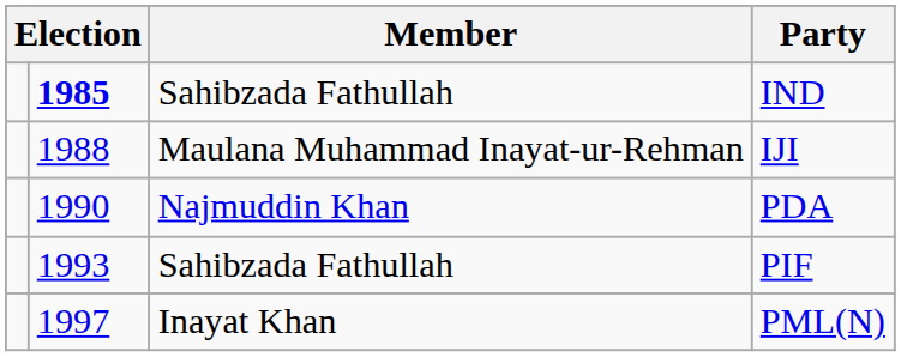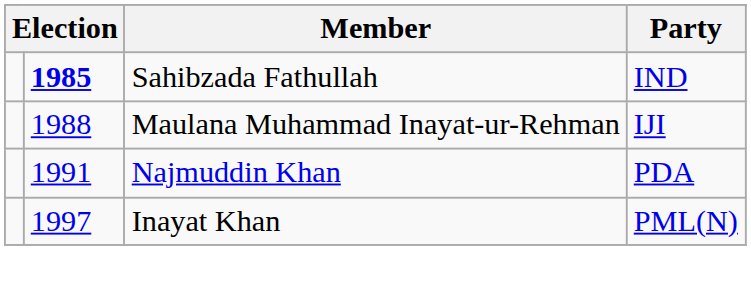PDA | column 2: 1990 -> 1991
- row: 1993 | Sahibzada Fathullah | PIF
